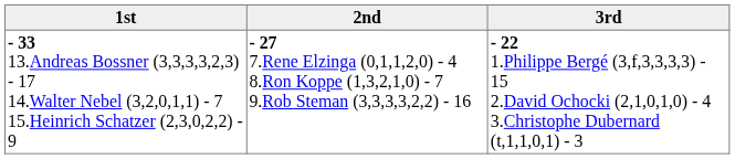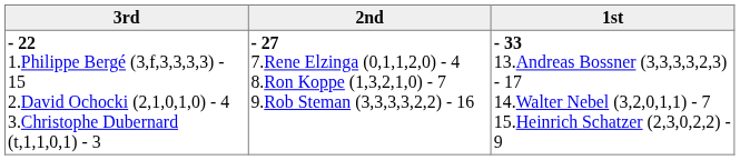columns swapped: 1st <-> 3rd
